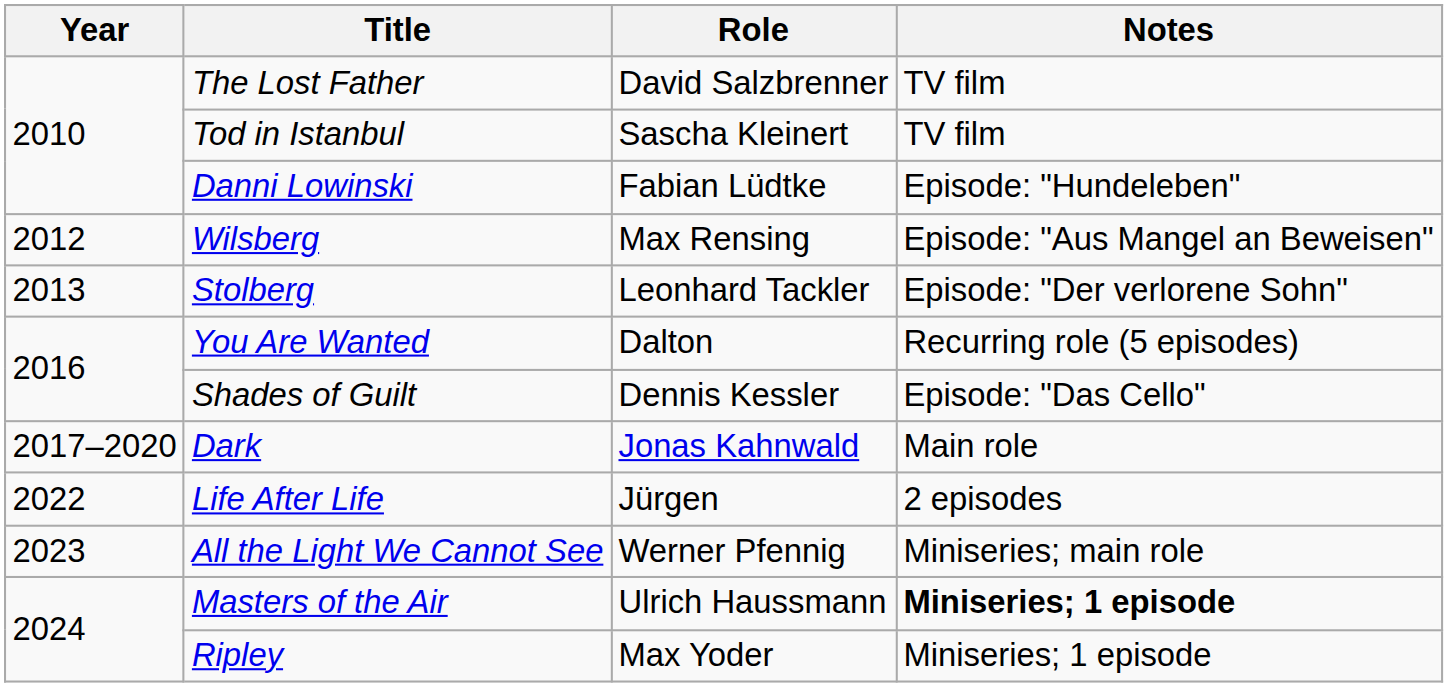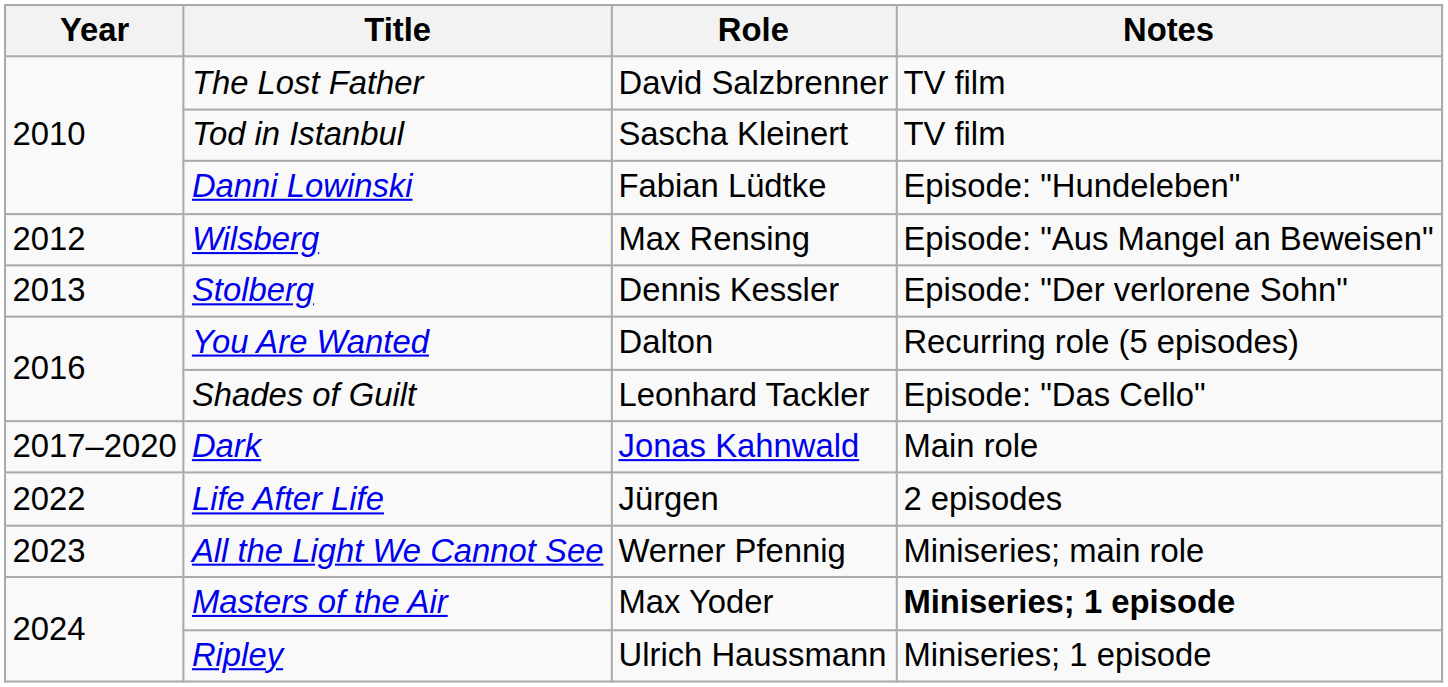Stolberg | Role: Leonhard Tackler -> Dennis Kessler
Shades of Guilt | Role: Dennis Kessler -> Leonhard Tackler
Masters of the Air | Role: Ulrich Haussmann -> Max Yoder
Ripley | Role: Max Yoder -> Ulrich Haussmann
